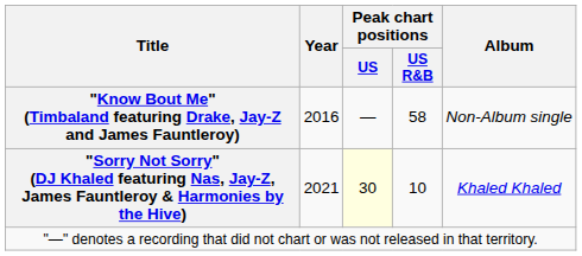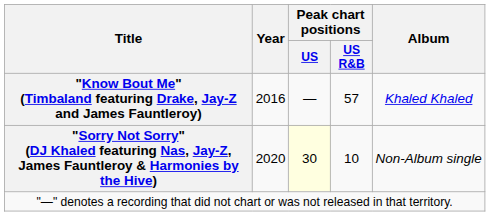row 3 | Peak chart positions / US R&B: 58 -> 57
row 3 | Album: Non-Album single -> Khaled Khaled
row 4 | Year: 2021 -> 2020
row 4 | Album: Khaled Khaled -> Non-Album single
